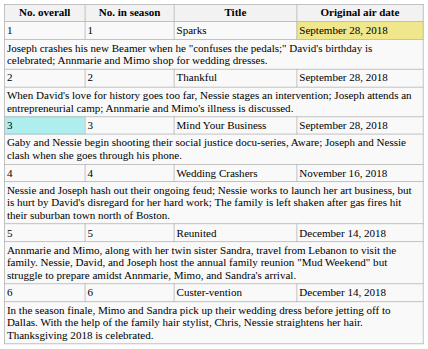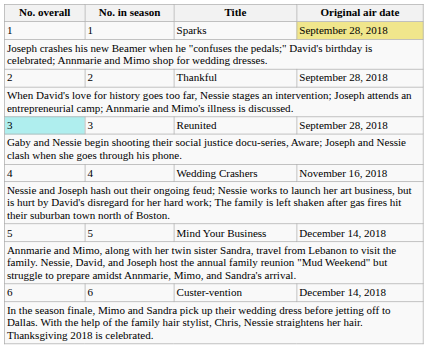row 6 | Title: Mind Your Business -> Reunited
row 10 | Title: Reunited -> Mind Your Business
